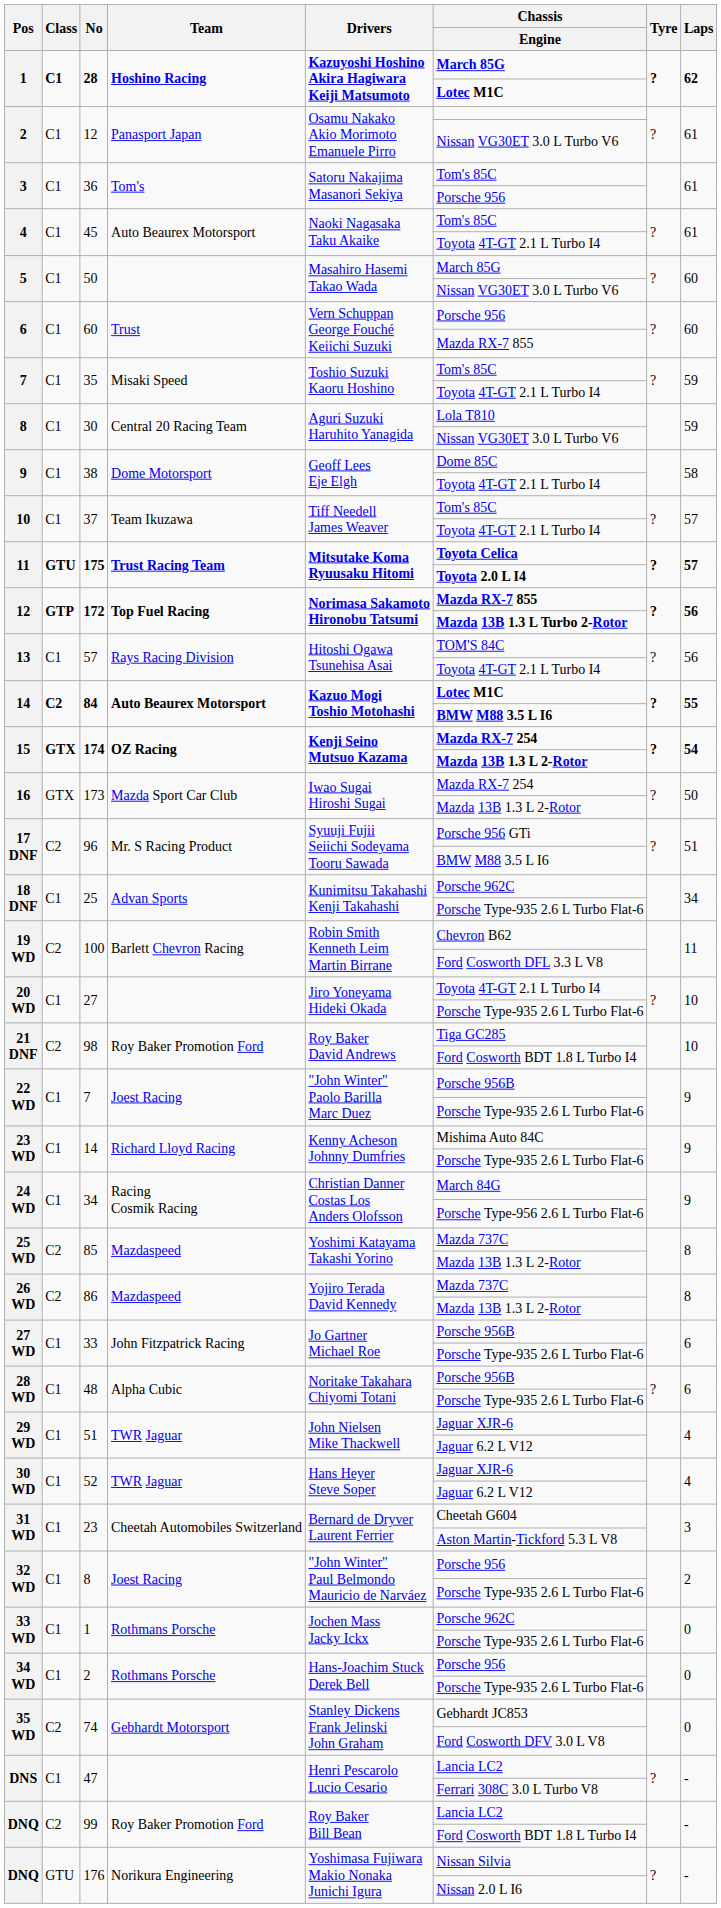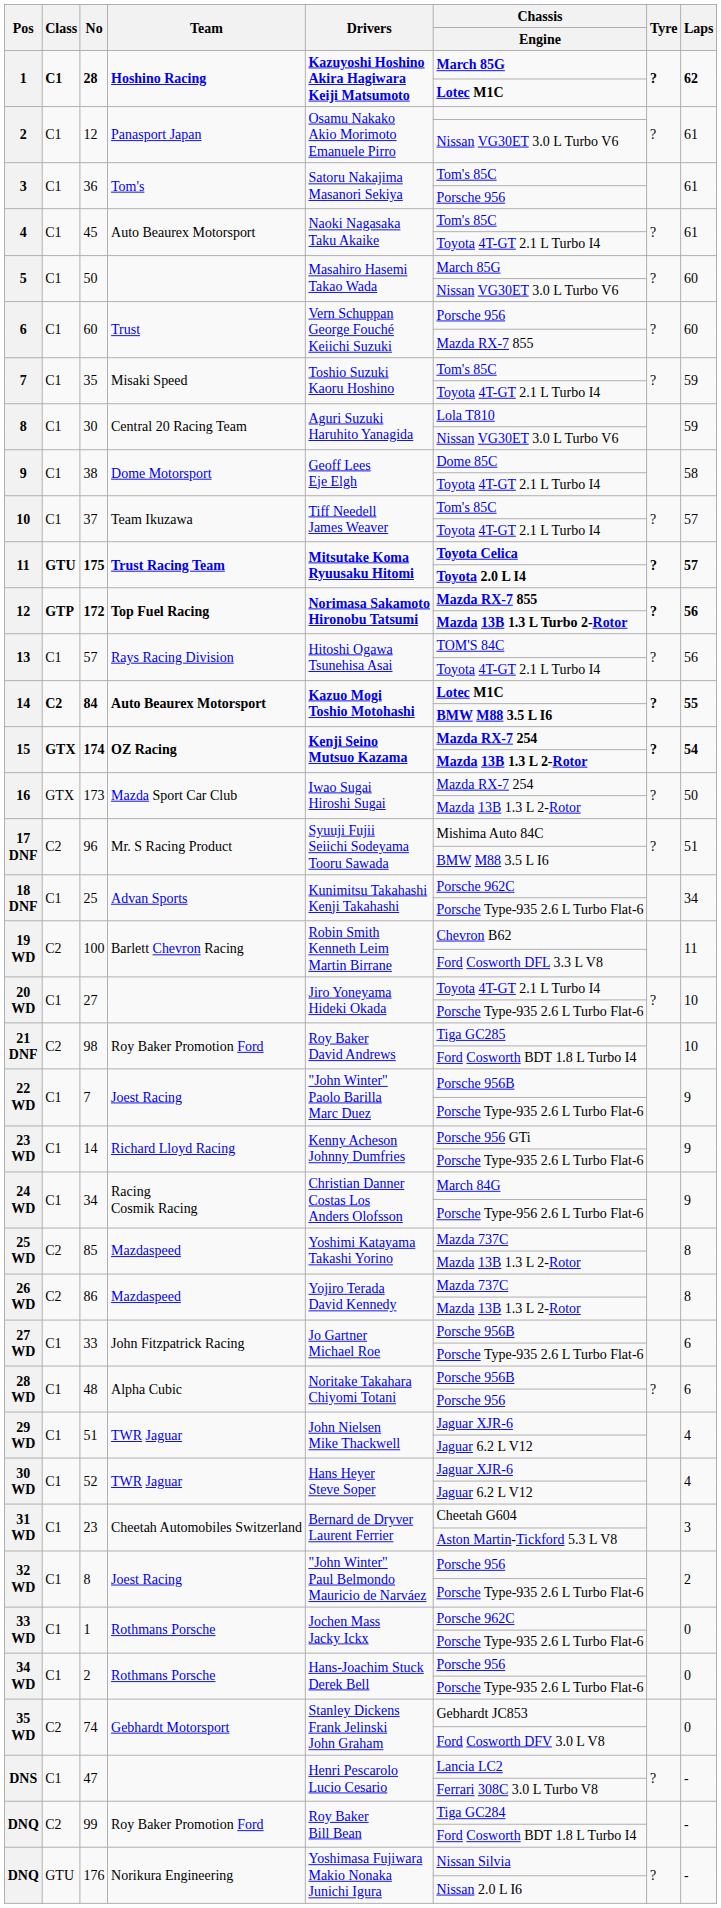row 35 | Chassis / Engine: Porsche 956 GTi -> Mishima Auto 84C
row 47 | Chassis / Engine: Mishima Auto 84C -> Porsche 956 GTi
row 58 | Chassis / Engine: Porsche Type-935 2.6 L Turbo Flat-6 -> Porsche 956
row 75 | Chassis / Engine: Lancia LC2 -> Tiga GC284
